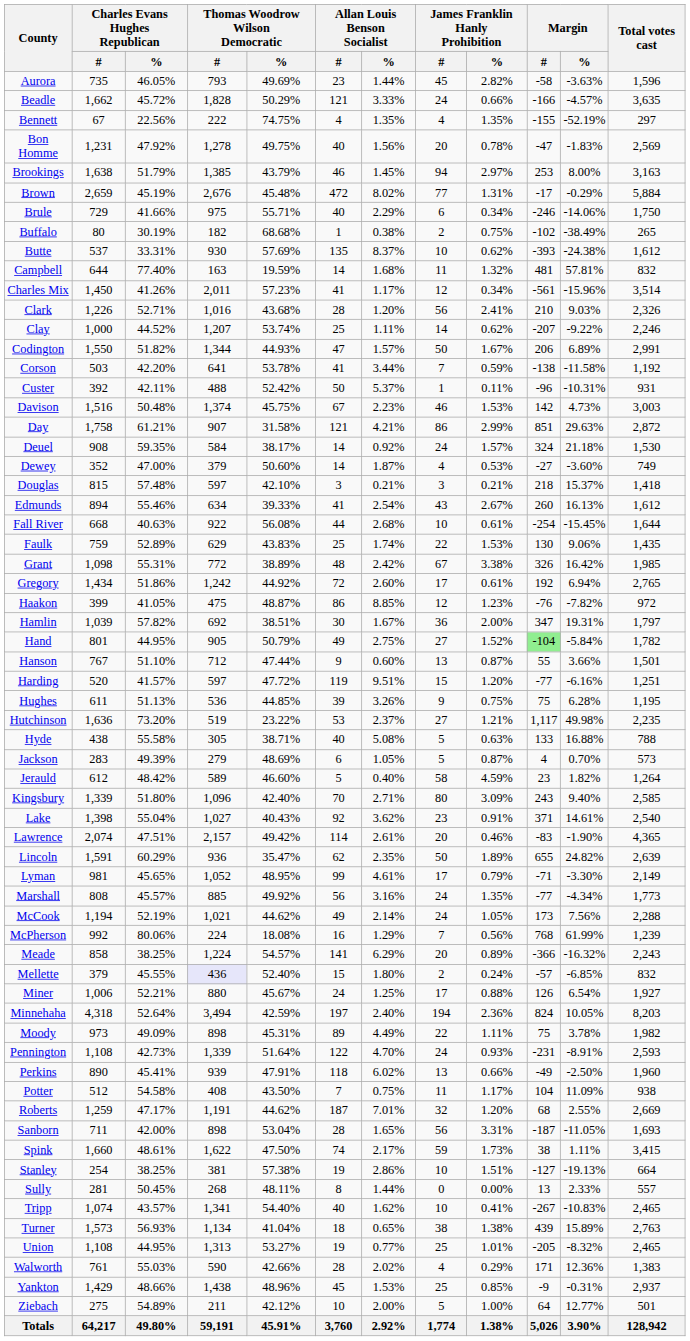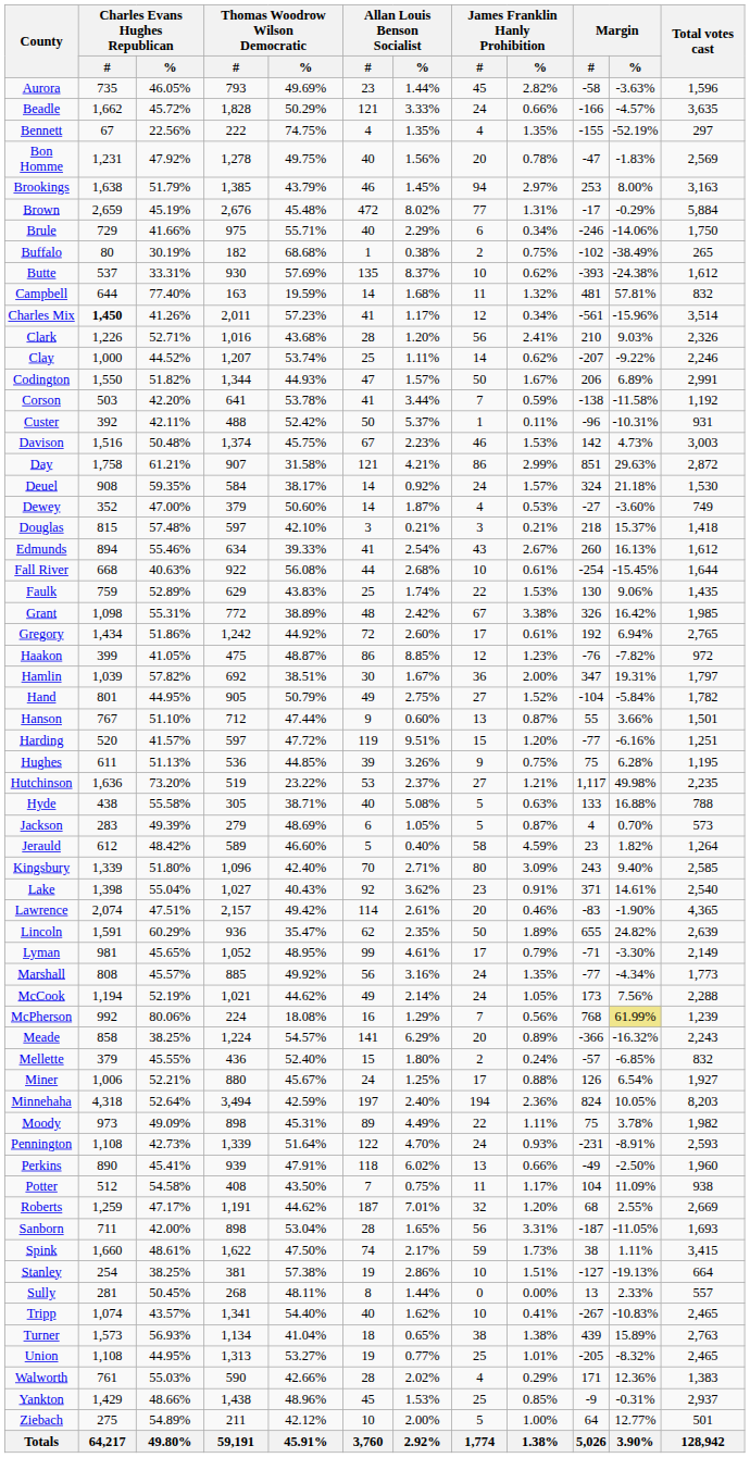Charles Mix | Charles Evans Hughes Republican / #: normal -> bold
Hand | Margin / #: lightgreen background -> no background
McPherson | Margin / %: no background -> khaki background
Mellette | Thomas Woodrow Wilson Democratic / #: lavender background -> no background
